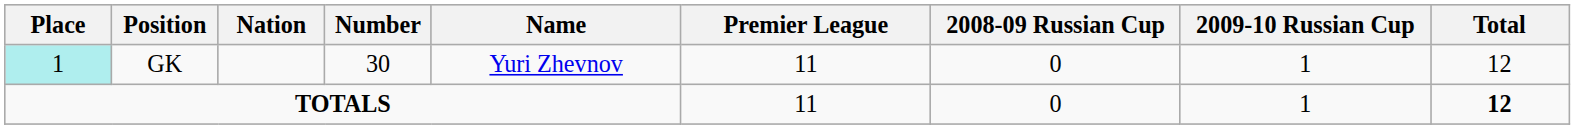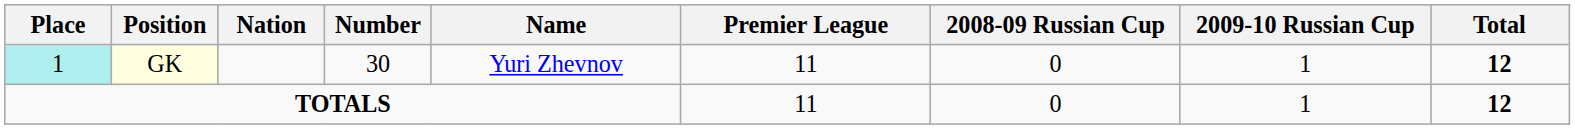row 2 | Position: no background -> lightyellow background
row 2 | Total: normal -> bold
